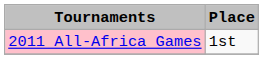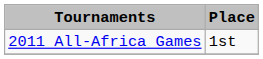row 2 | Tournaments: pink background -> no background
